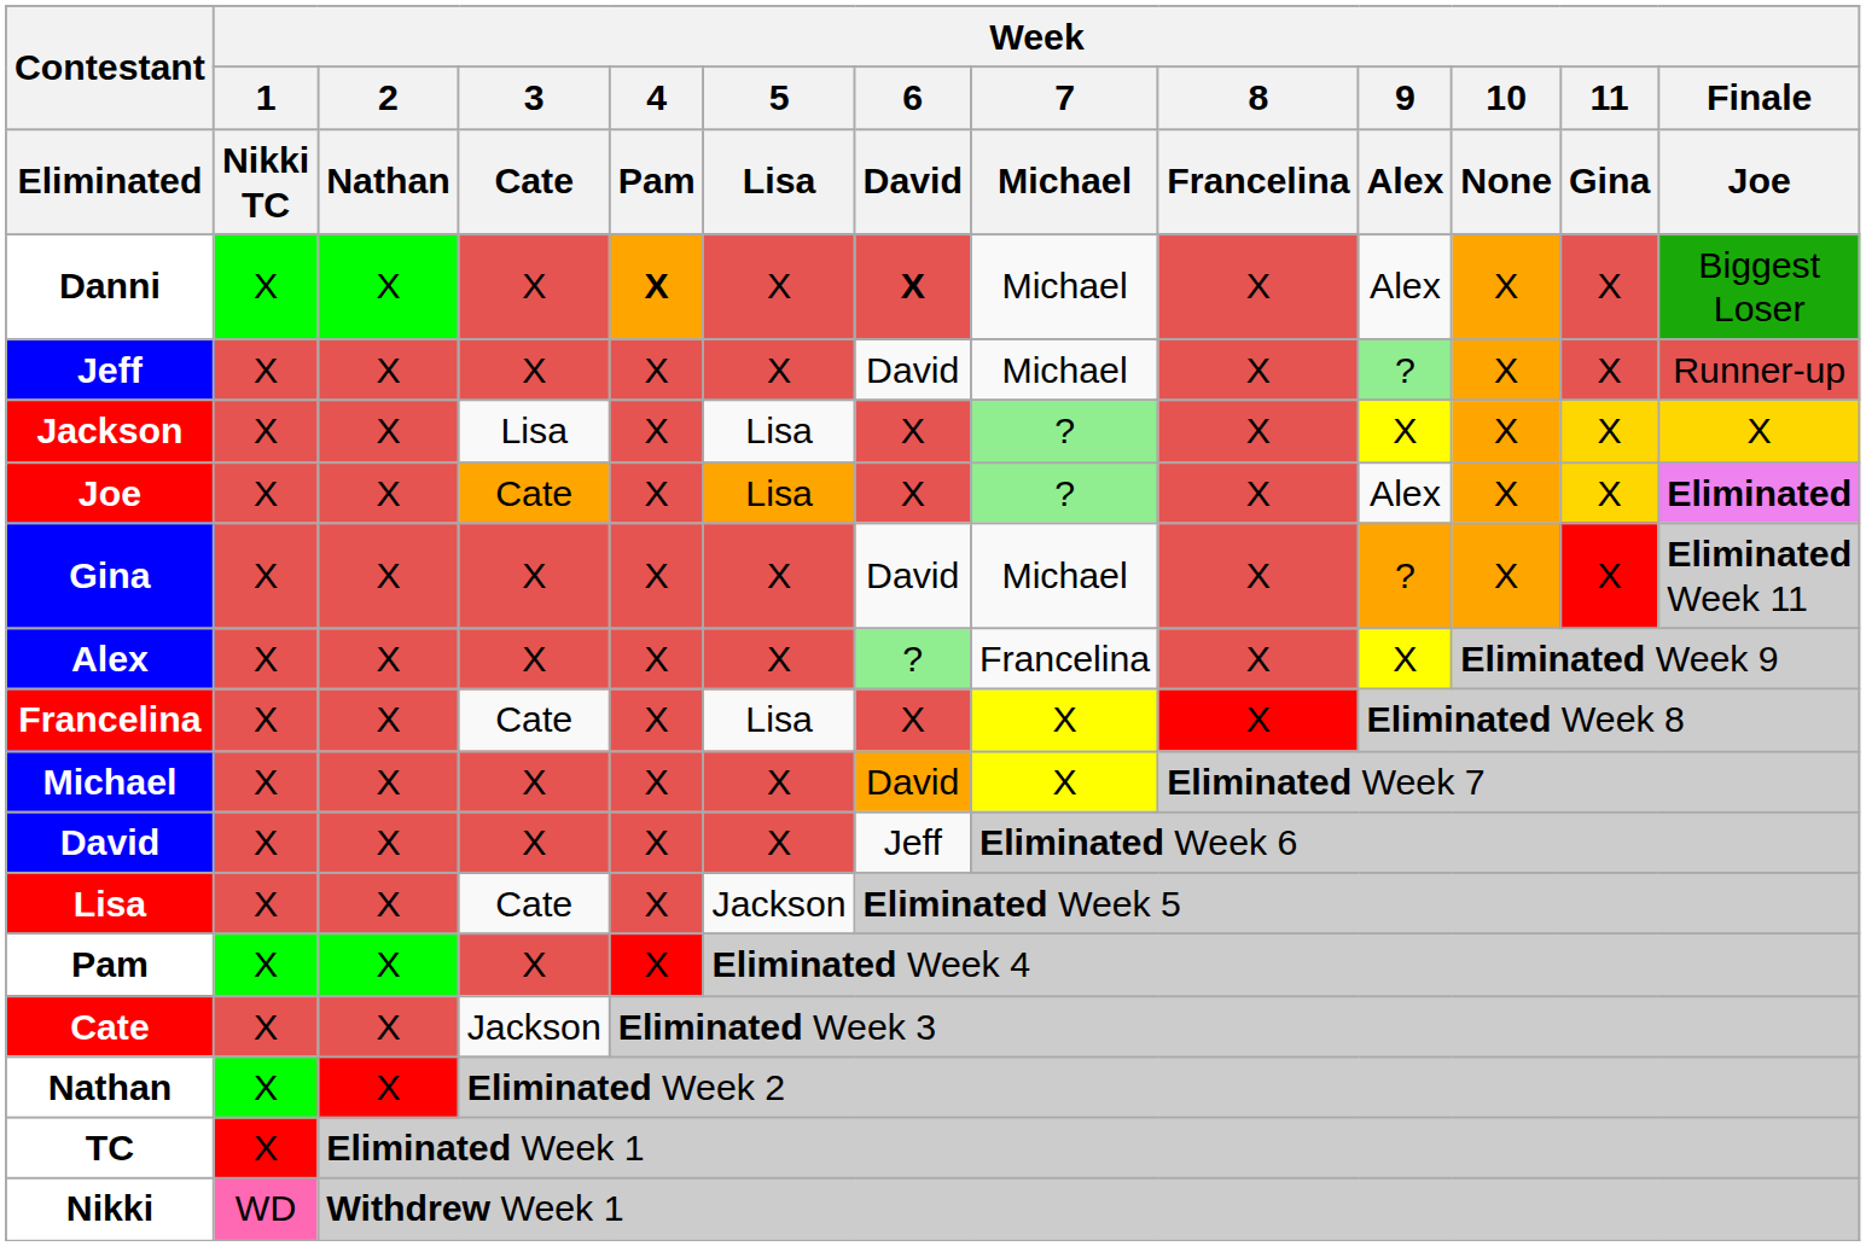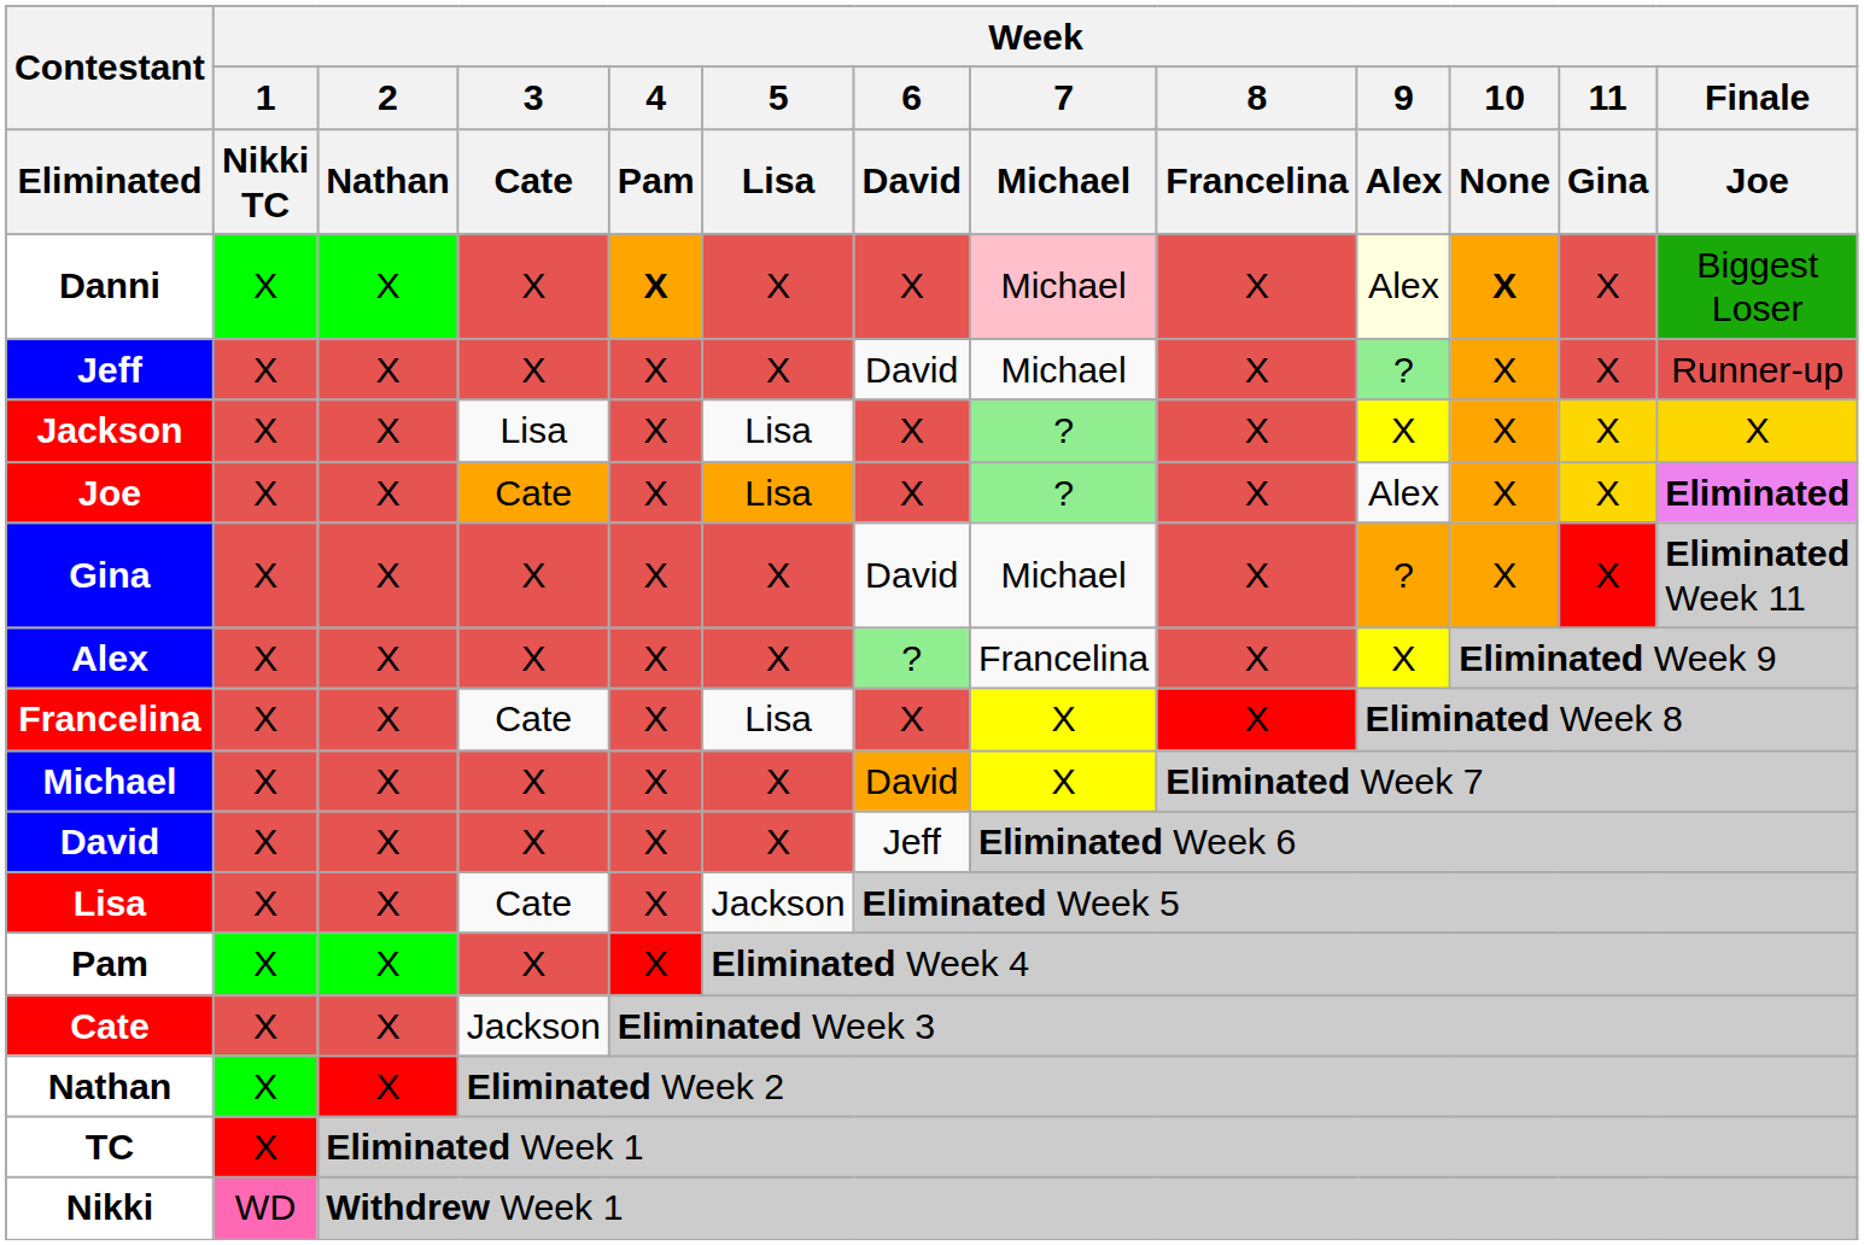Danni | Week / 6 / David: bold -> normal
Danni | Week / 7 / Michael: no background -> pink background
Danni | Week / 9 / Alex: no background -> lightyellow background
Danni | Week / 10 / None: normal -> bold
